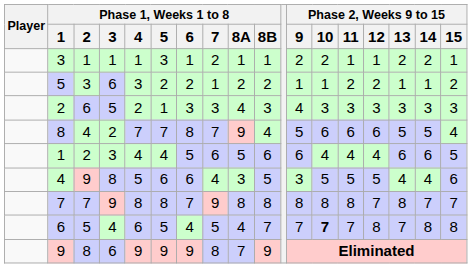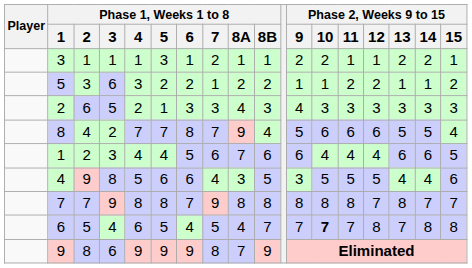row 7 | Phase 1, Weeks 1 to 8 / 8A: 5 -> 7
